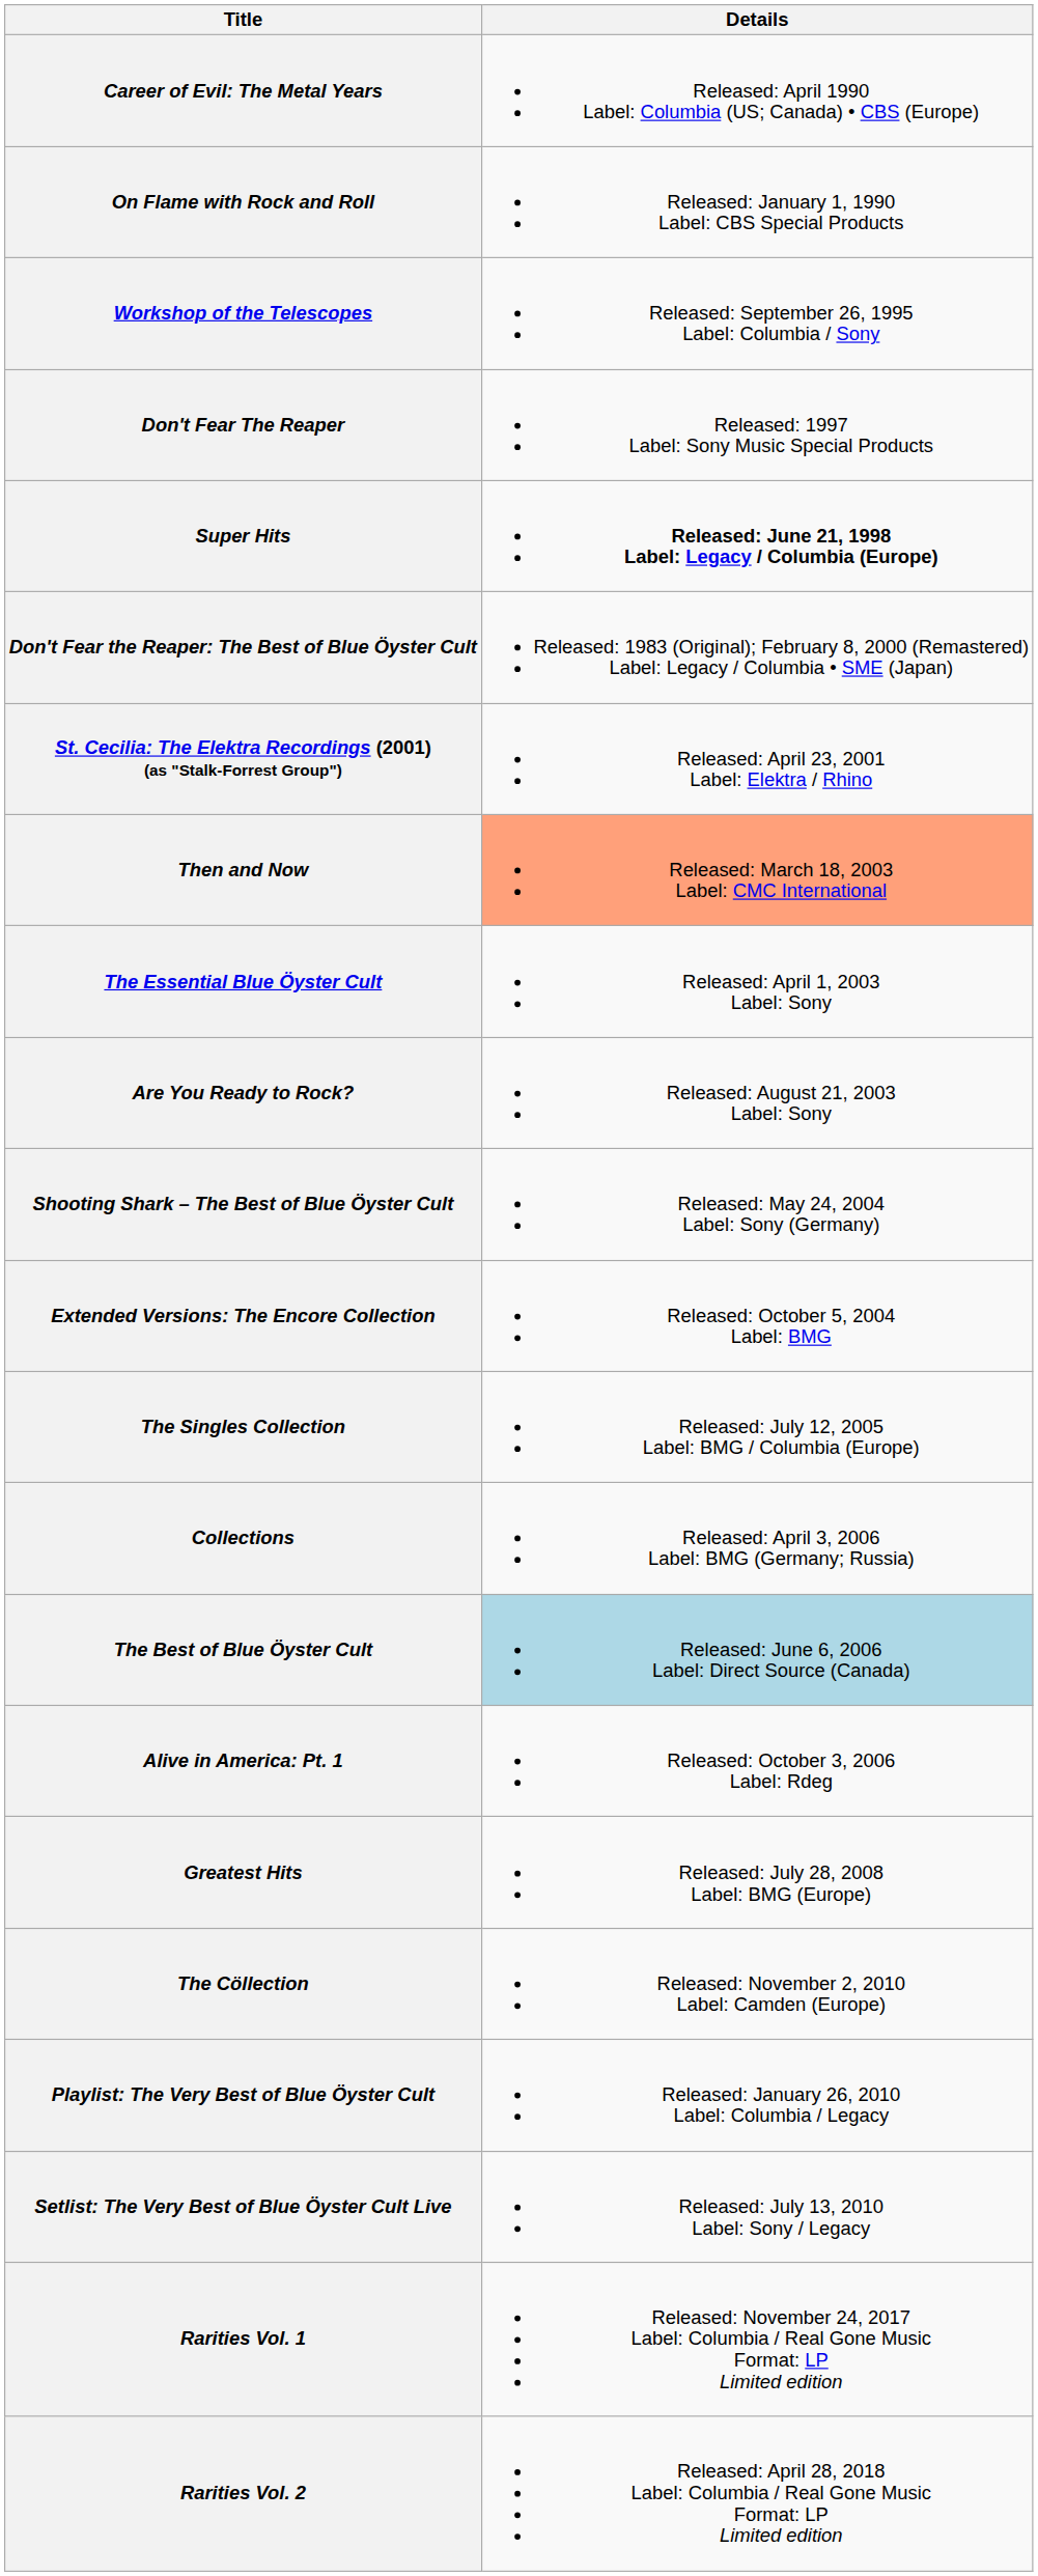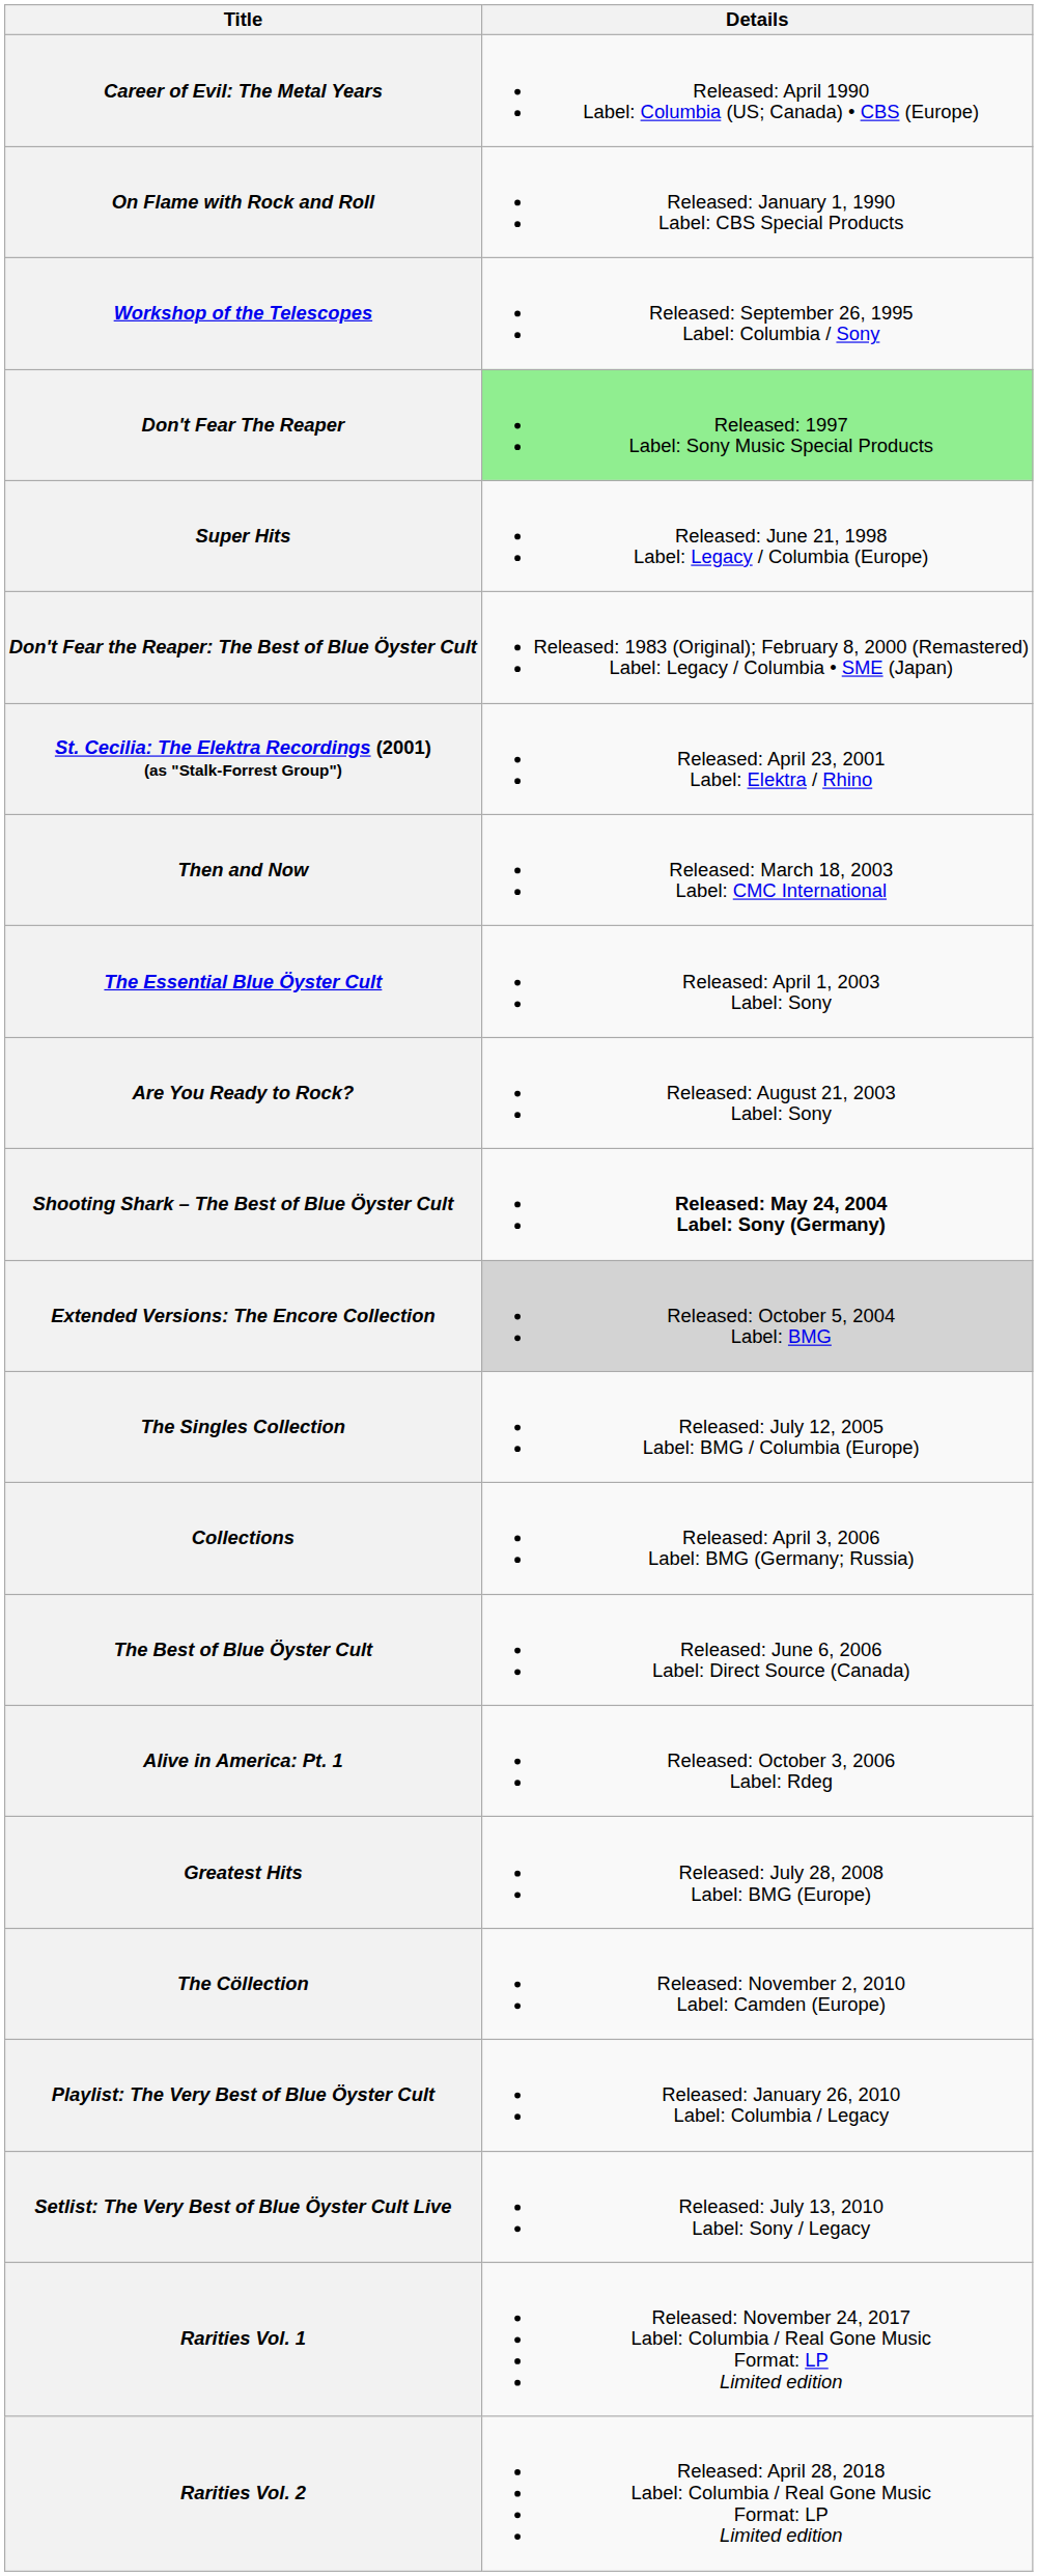Don't Fear The Reaper | Details: no background -> lightgreen background
Super Hits | Details: bold -> normal
Then and Now | Details: lightsalmon background -> no background
Shooting Shark – The Best of Blue Öyster Cult | Details: normal -> bold
Extended Versions: The Encore Collection | Details: no background -> lightgrey background
The Best of Blue Öyster Cult | Details: lightblue background -> no background
